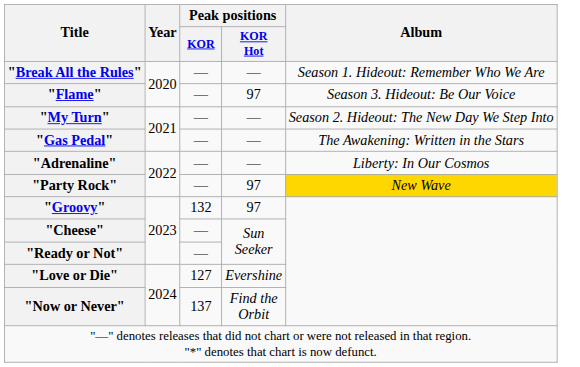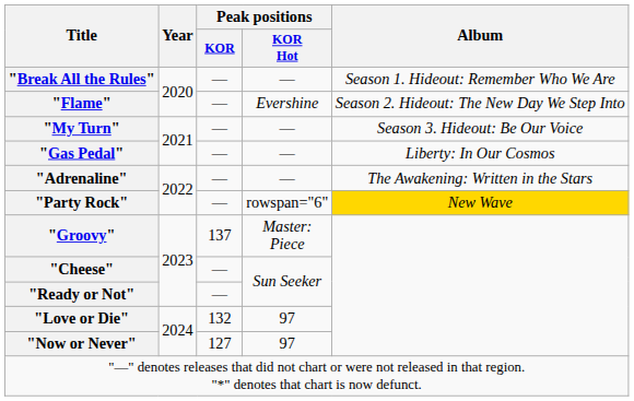"Flame" | Peak positions / KOR Hot: 97 -> Evershine
"Flame" | Album: Season 3. Hideout: Be Our Voice -> Season 2. Hideout: The New Day We Step Into
"My Turn" | Album: Season 2. Hideout: The New Day We Step Into -> Season 3. Hideout: Be Our Voice
"Gas Pedal" | Album: The Awakening: Written in the Stars -> Liberty: In Our Cosmos
"Adrenaline" | Album: Liberty: In Our Cosmos -> The Awakening: Written in the Stars
"Party Rock" | Peak positions / KOR Hot: 97 -> rowspan="6"
"Groovy" | Peak positions / KOR: 132 -> 137
"Groovy" | Peak positions / KOR Hot: 97 -> Master: Piece
"Love or Die" | Peak positions / KOR: 127 -> 132
"Love or Die" | Peak positions / KOR Hot: Evershine -> 97
"Now or Never" | Peak positions / KOR: 137 -> 127
"Now or Never" | Peak positions / KOR Hot: Find the Orbit -> 97
